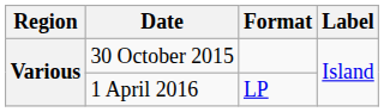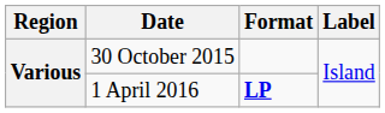1 April 2016 | Format: normal -> bold
